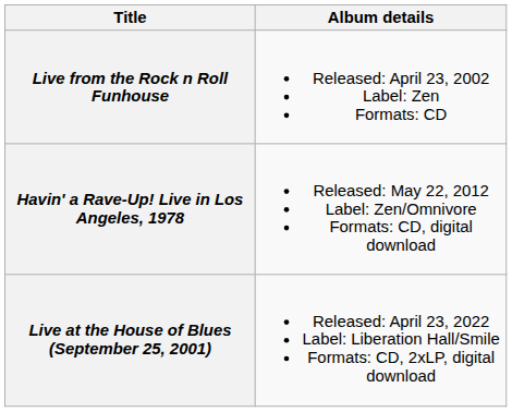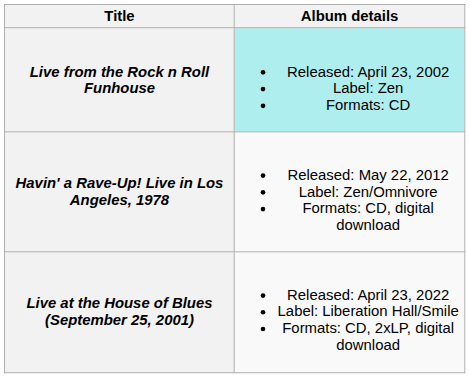Live from the Rock n Roll Funhouse | Album details: no background -> paleturquoise background
